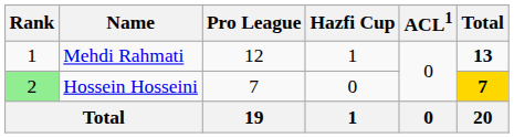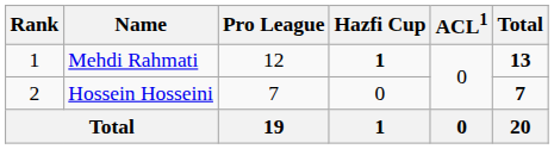Mehdi Rahmati | Hazfi Cup: normal -> bold
Hossein Hosseini | Rank: lightgreen background -> no background
Hossein Hosseini | Total: gold background -> no background
